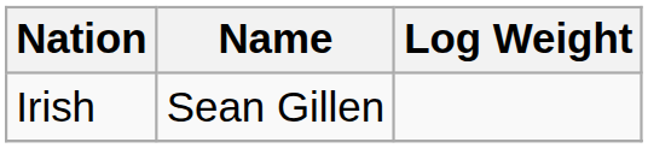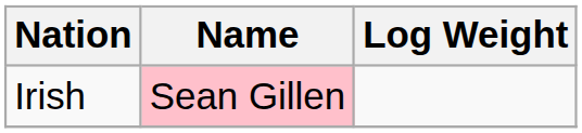Irish | Name: no background -> pink background
